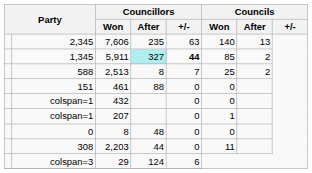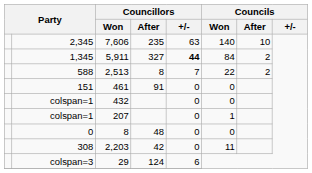7,606 | Councils / After: 13 -> 10
5,911 | Councillors / After: paleturquoise background -> no background
5,911 | Councils / Won: 85 -> 84
2,513 | Councils / Won: 25 -> 22
461 | Councillors / After: 88 -> 91
2,203 | Councillors / After: 44 -> 42
